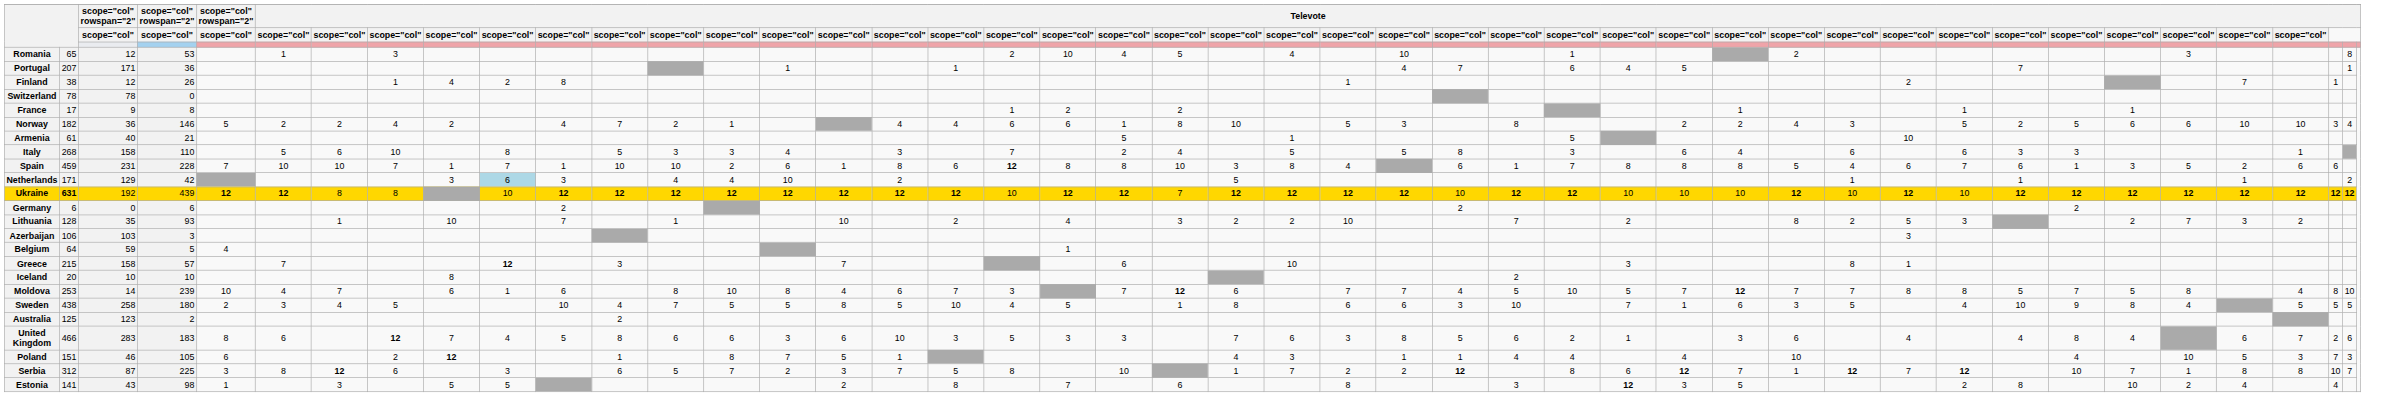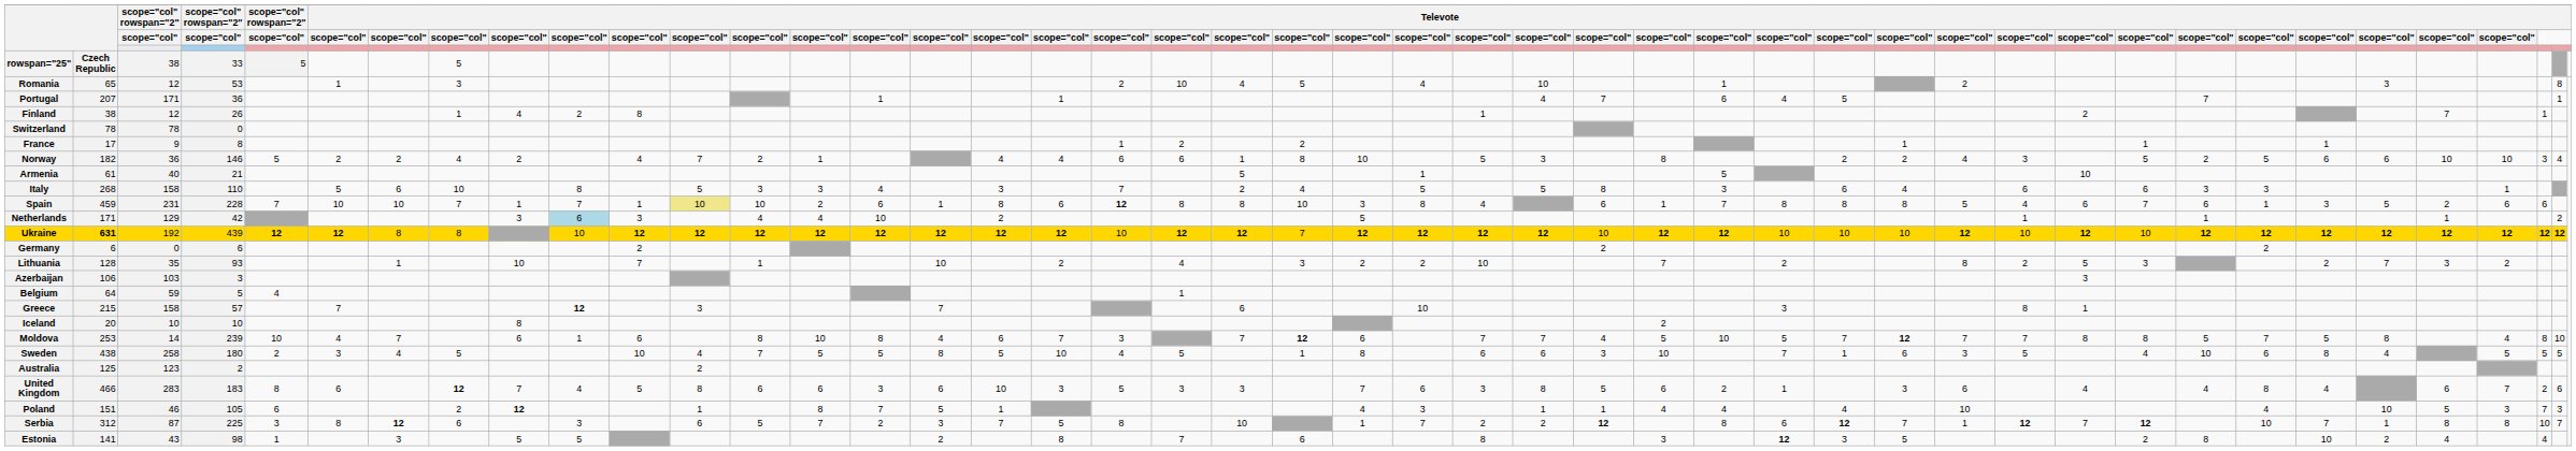+ row: rowspan="25" | Czech Republic | 38 | 33 | 5 | 5
Spain | column 12: no background -> khaki background
Sweden | column 38: 9 -> 6
